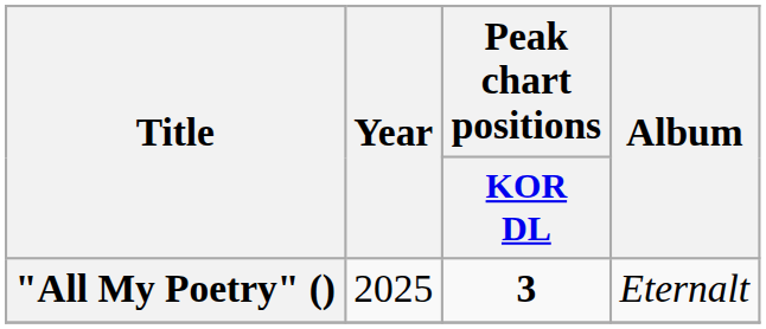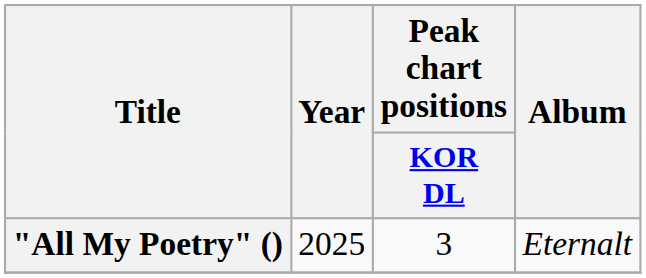row 3 | Peak chart positions / KOR DL: bold -> normal
